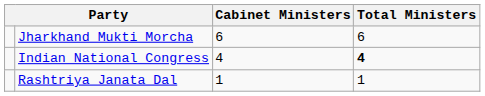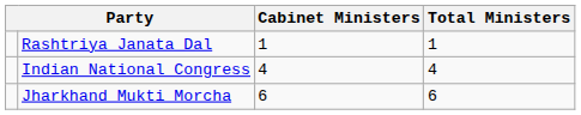rows swapped: Jharkhand Mukti Morcha <-> Rashtriya Janata Dal
Indian National Congress | Total Ministers: bold -> normal
